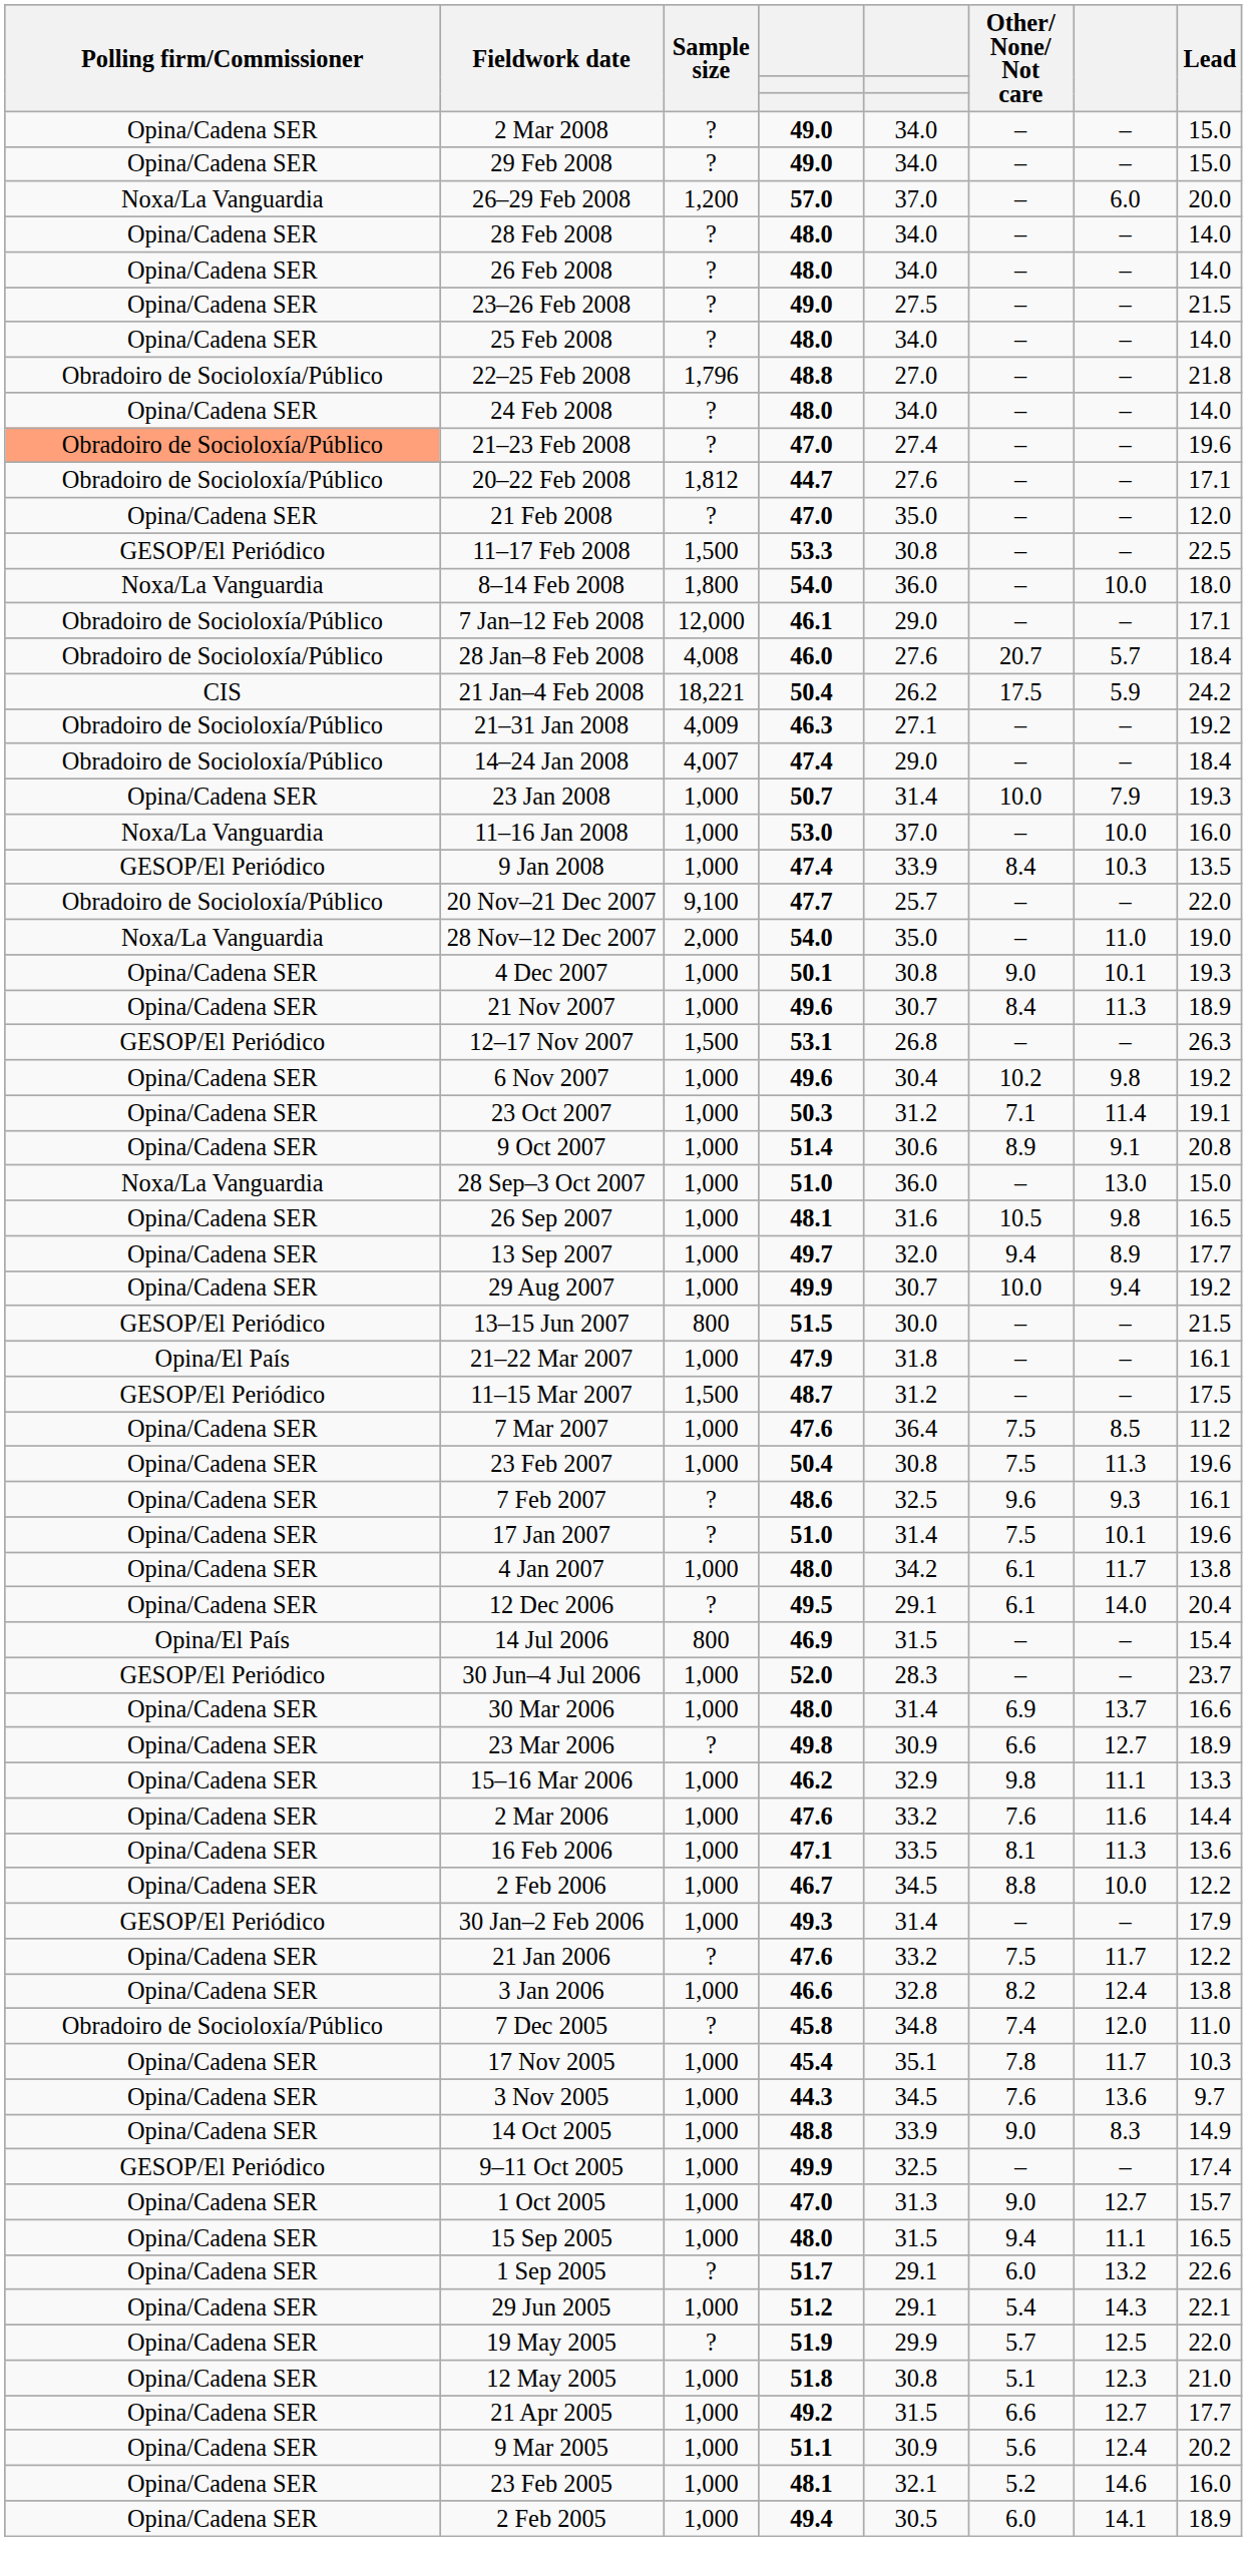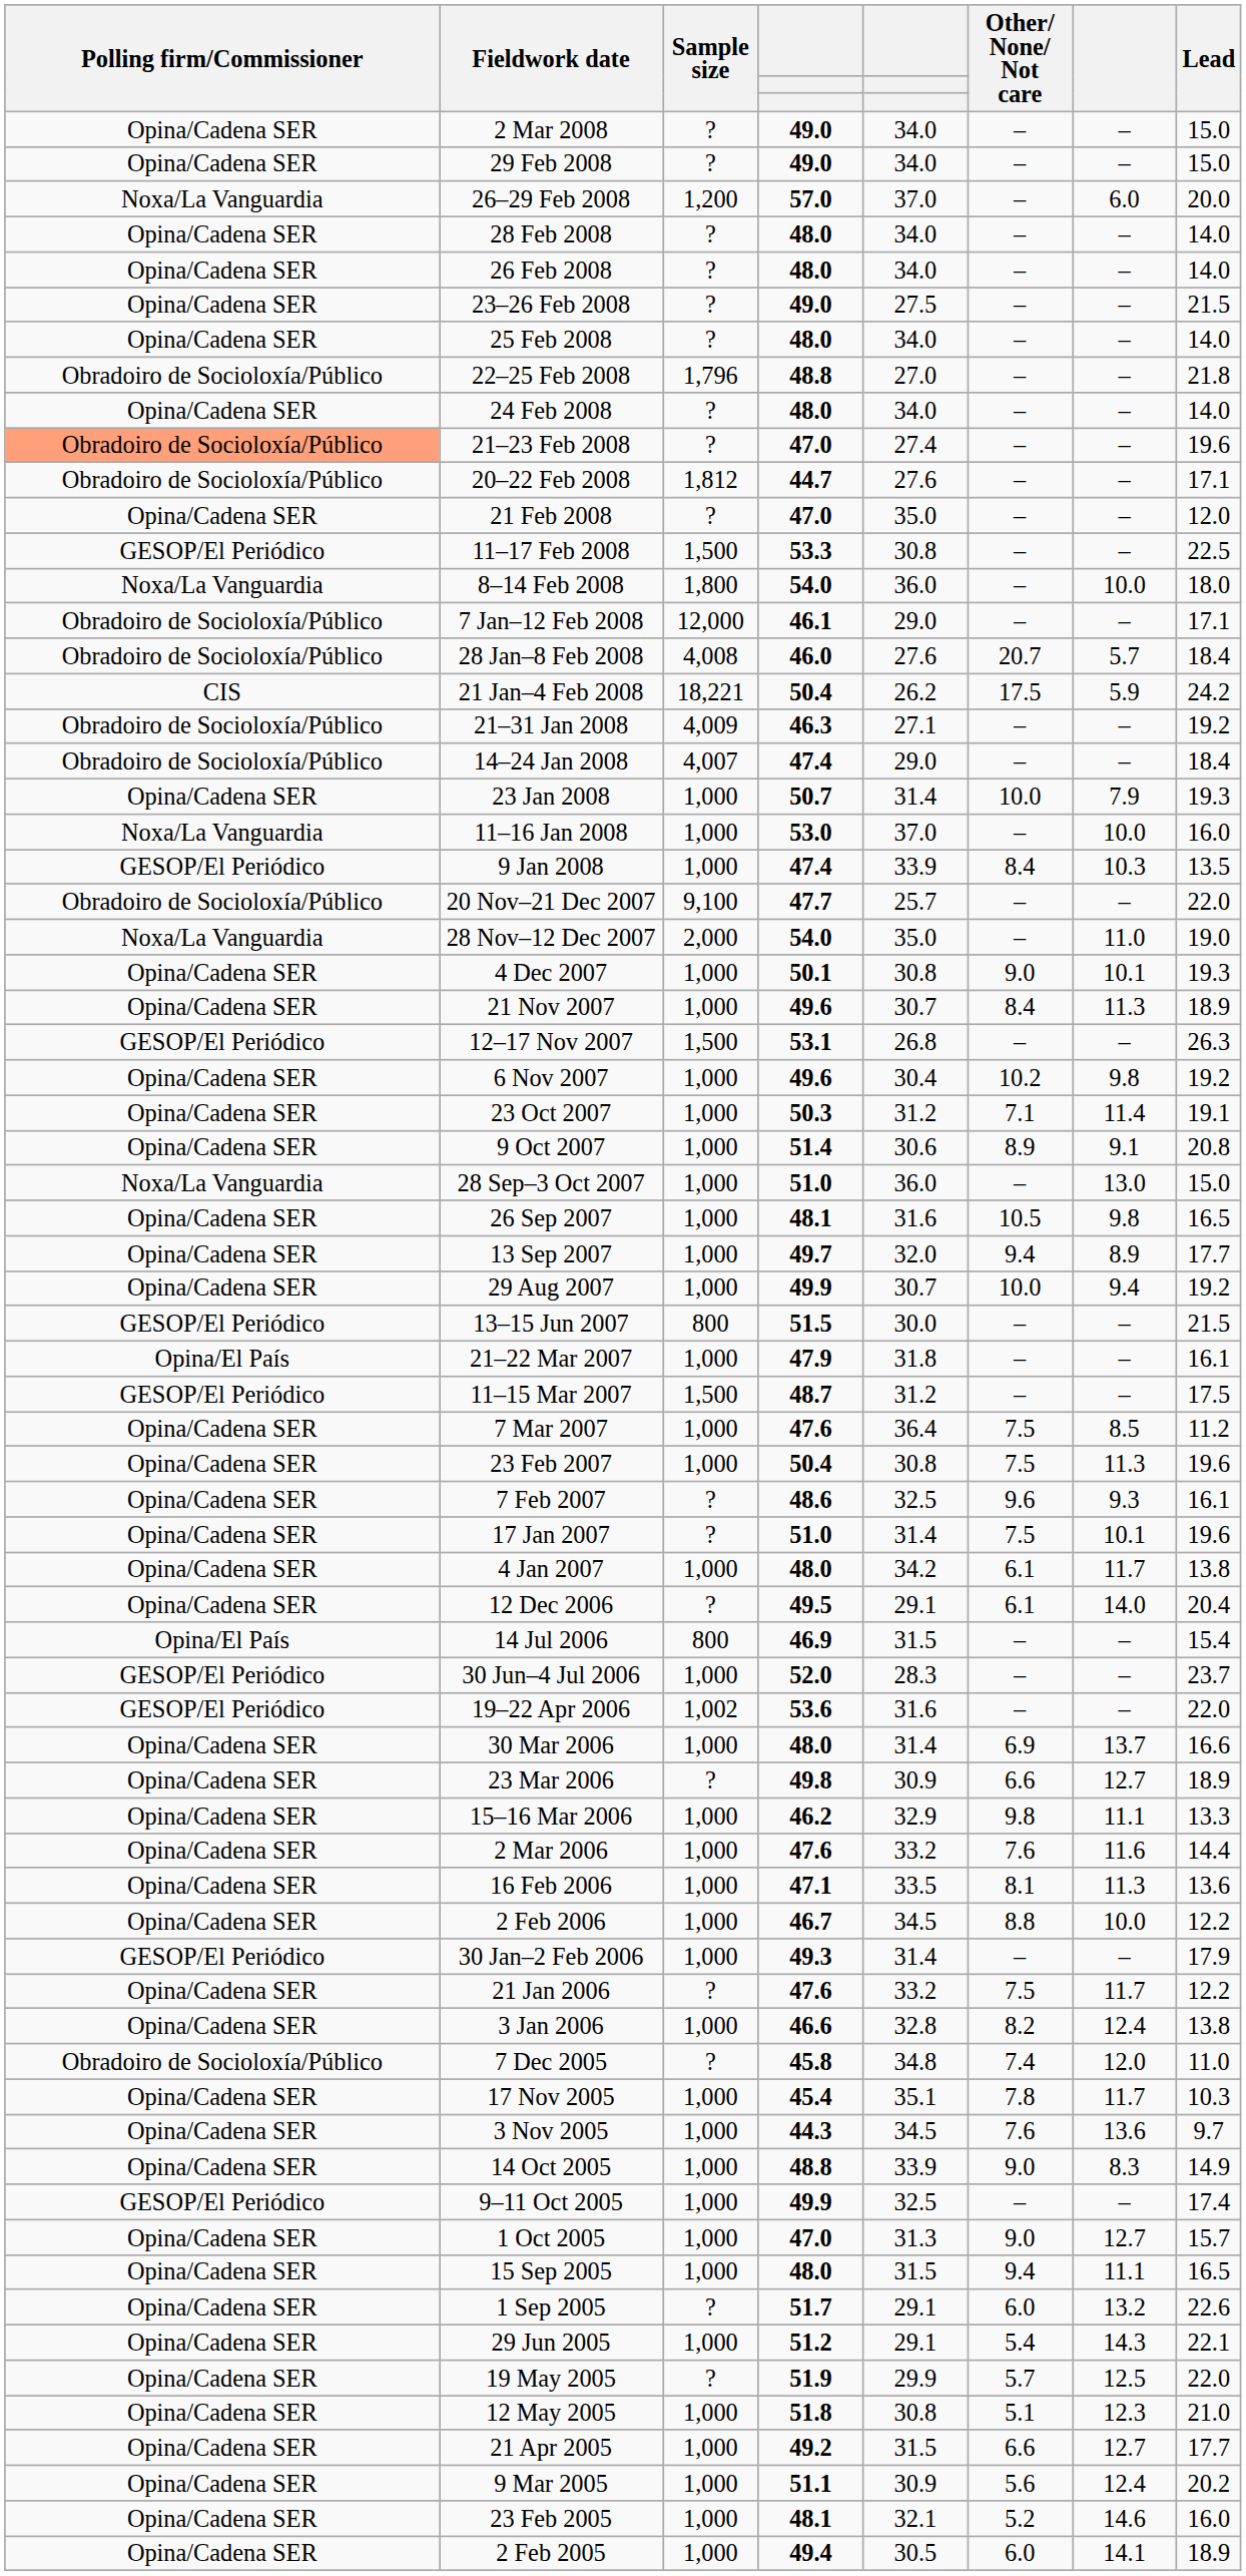+ row: GESOP/El Periódico | 19–22 Apr 2006 | 1,002 | 53.6 | 31.6 | – | – | 22.0
